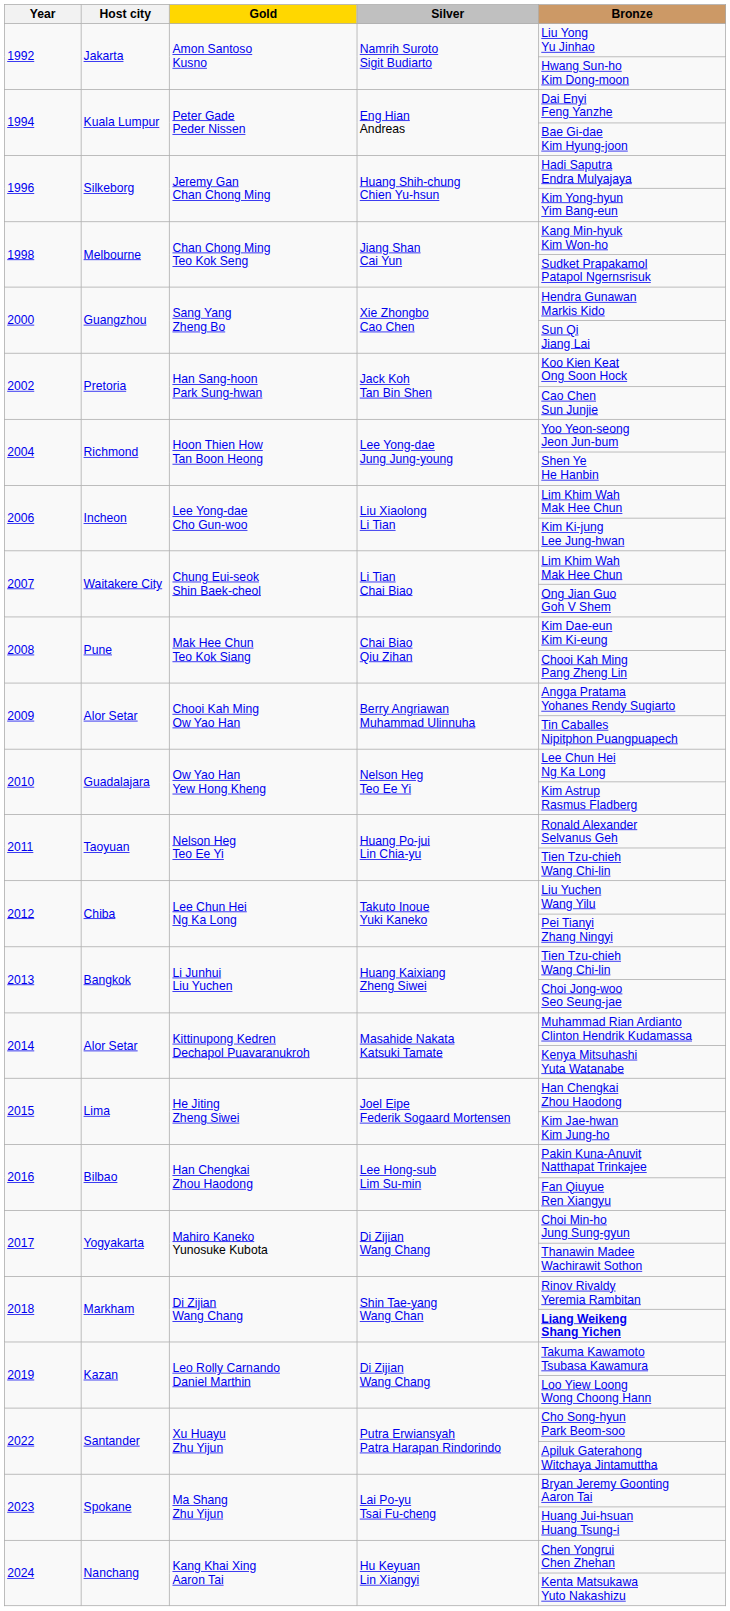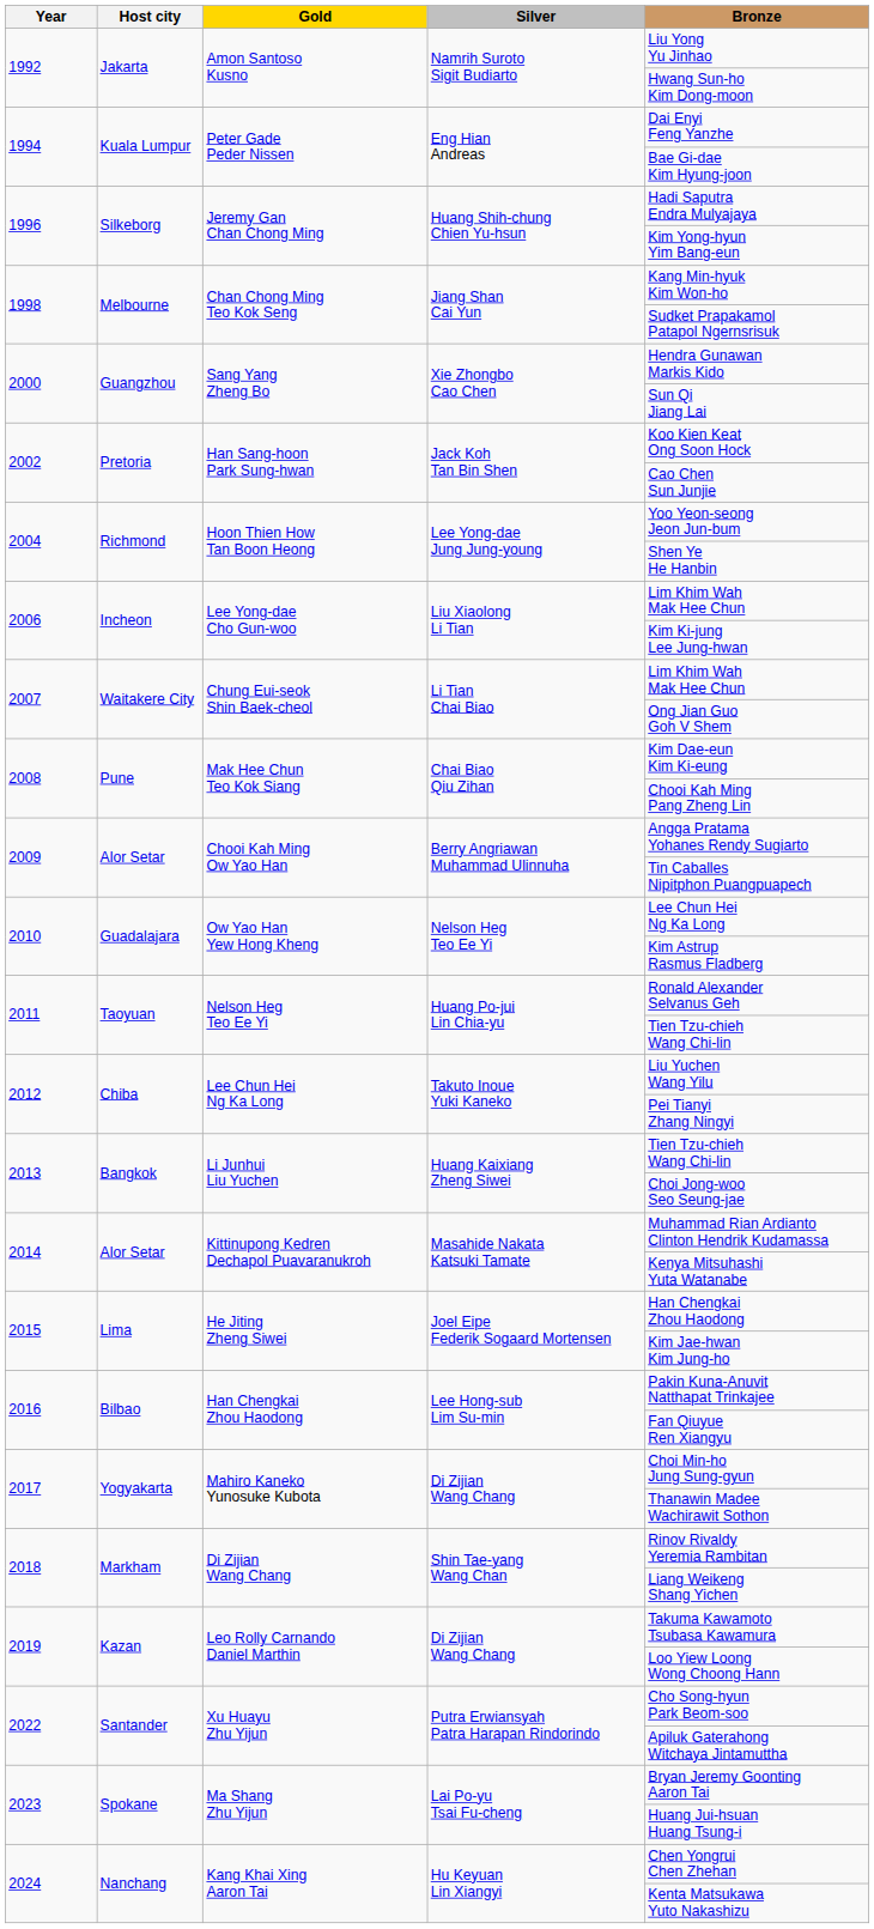row 41 | Bronze: bold -> normal
